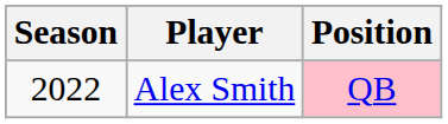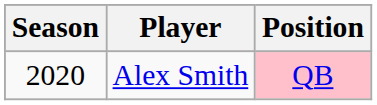Alex Smith | Season: 2022 -> 2020
